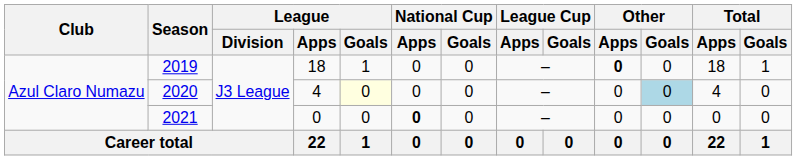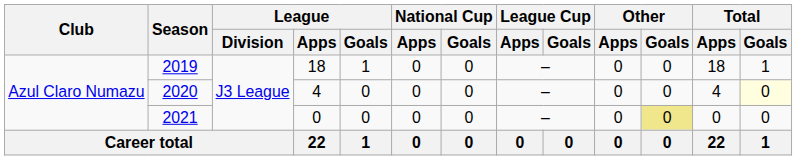2019 | Other / Apps: bold -> normal
2020 | League / Goals: lightyellow background -> no background
2020 | Other / Goals: lightblue background -> no background
2020 | Total / Goals: no background -> lightyellow background
2021 | National Cup / Apps: bold -> normal
2021 | Other / Goals: no background -> khaki background
